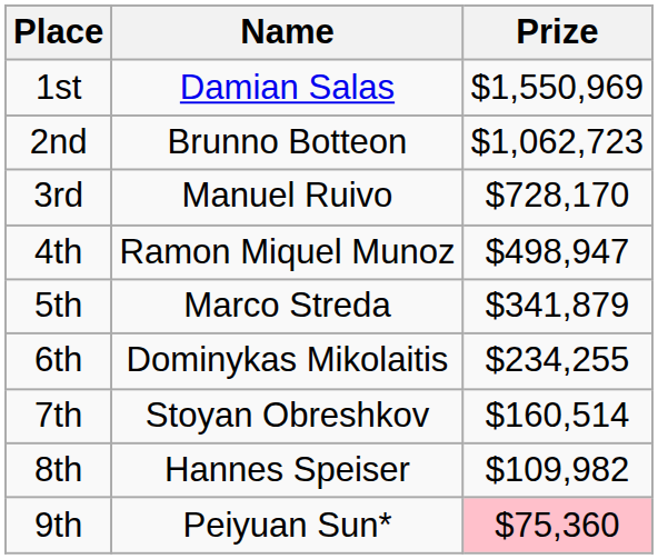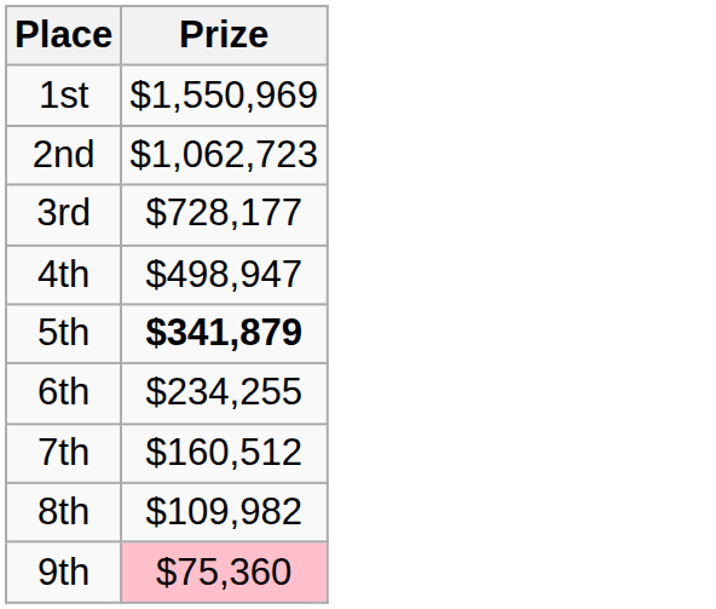- column: Name | Damian Salas | Brunno Botteon | Manuel Ruivo | Ramon Miquel Munoz | Marco Streda | Dominykas Mikolaitis | Stoyan Obreshkov | Hannes Speiser | Peiyuan Sun*
3rd | Prize: $728,170 -> $728,177
5th | Prize: normal -> bold
7th | Prize: $160,514 -> $160,512
